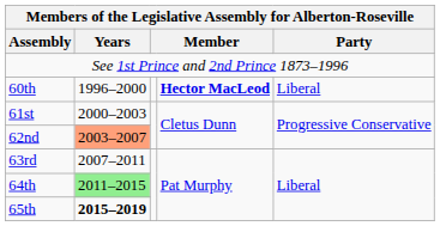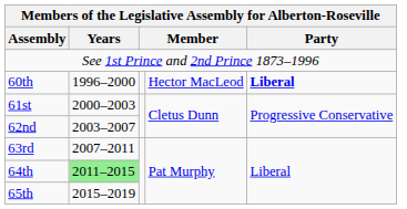60th | column 4: bold -> normal
60th | Party: normal -> bold
62nd | Years: lightsalmon background -> no background
65th | Years: bold -> normal
